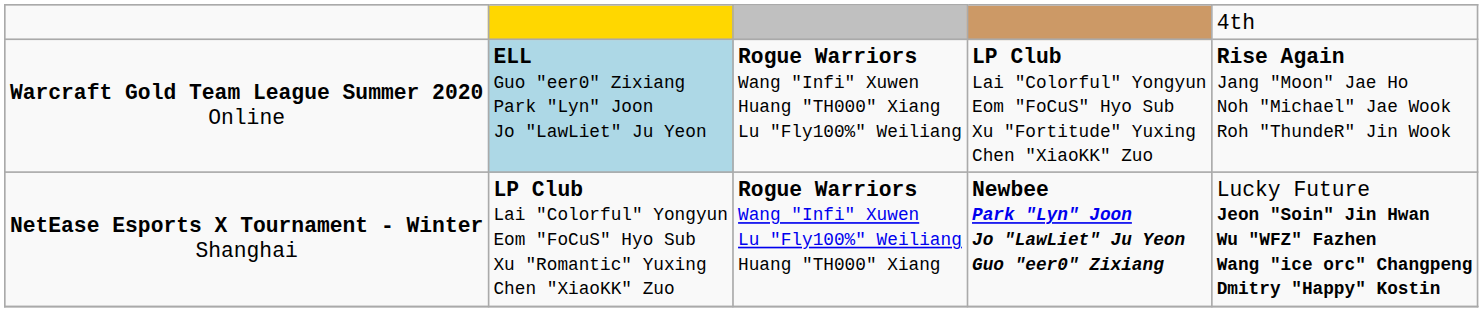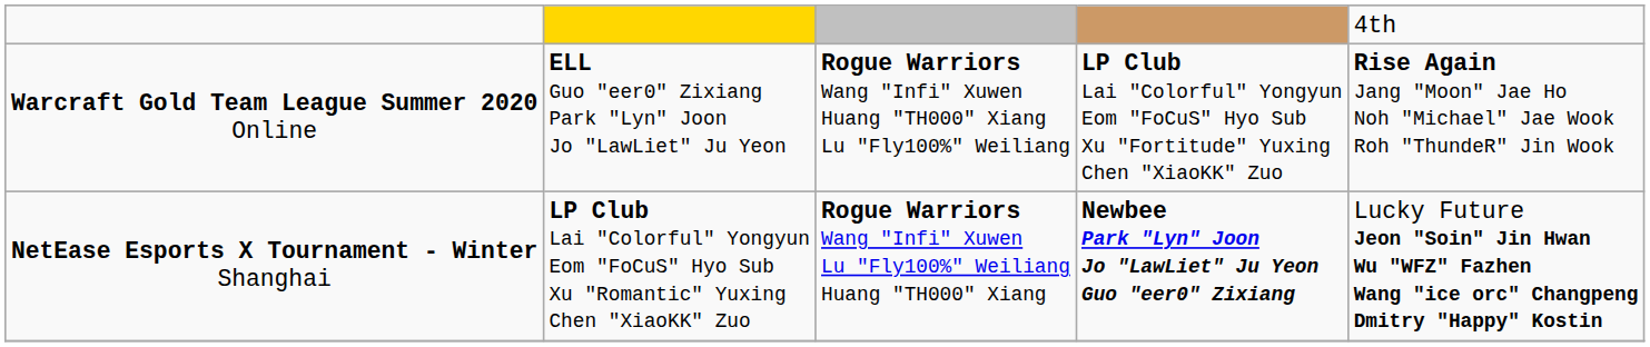Warcraft Gold Team League Summer 2020 Online | column 2: lightblue background -> no background
